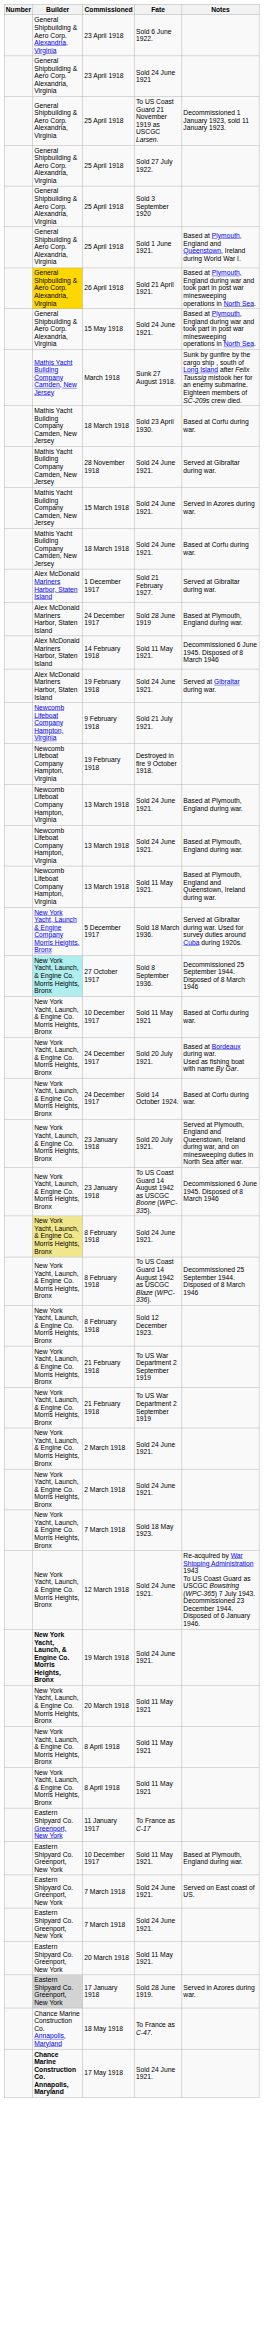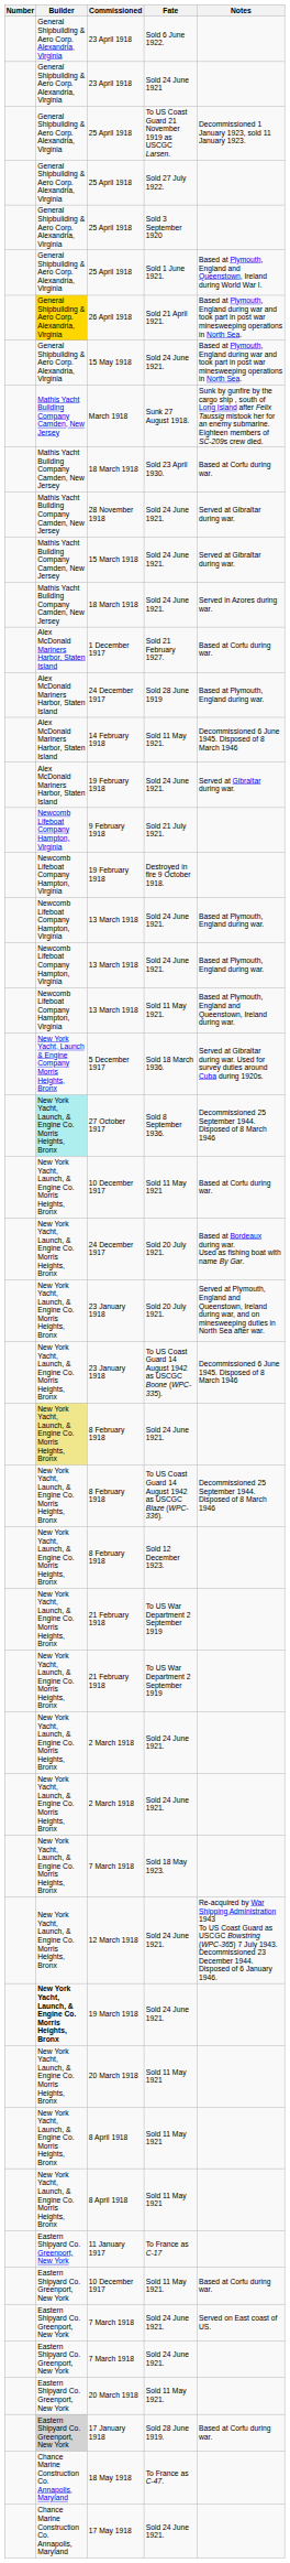15 March 1918 | Notes: Served in Azores during war. -> Served at Gibraltar during war.
18 March 1918 / Sold 24 June 1921. | Notes: Based at Corfu during war. -> Served in Azores during war.
1 December 1917 | Notes: Served at Gibraltar during war. -> Based at Corfu during war.
- row: New York Yacht, Launch, & Engine Co. Morris Heights, Bronx | 24 December 1917 | Sold 14 October 1924. | Based at Corfu during war.
10 December 1917 / Sold 11 May 1921. | Notes: Based at Plymouth, England during war. -> Based at Corfu during war.
17 January 1918 | Notes: Served in Azores during war. -> Based at Corfu during war.
17 May 1918 | Builder: bold -> normal
